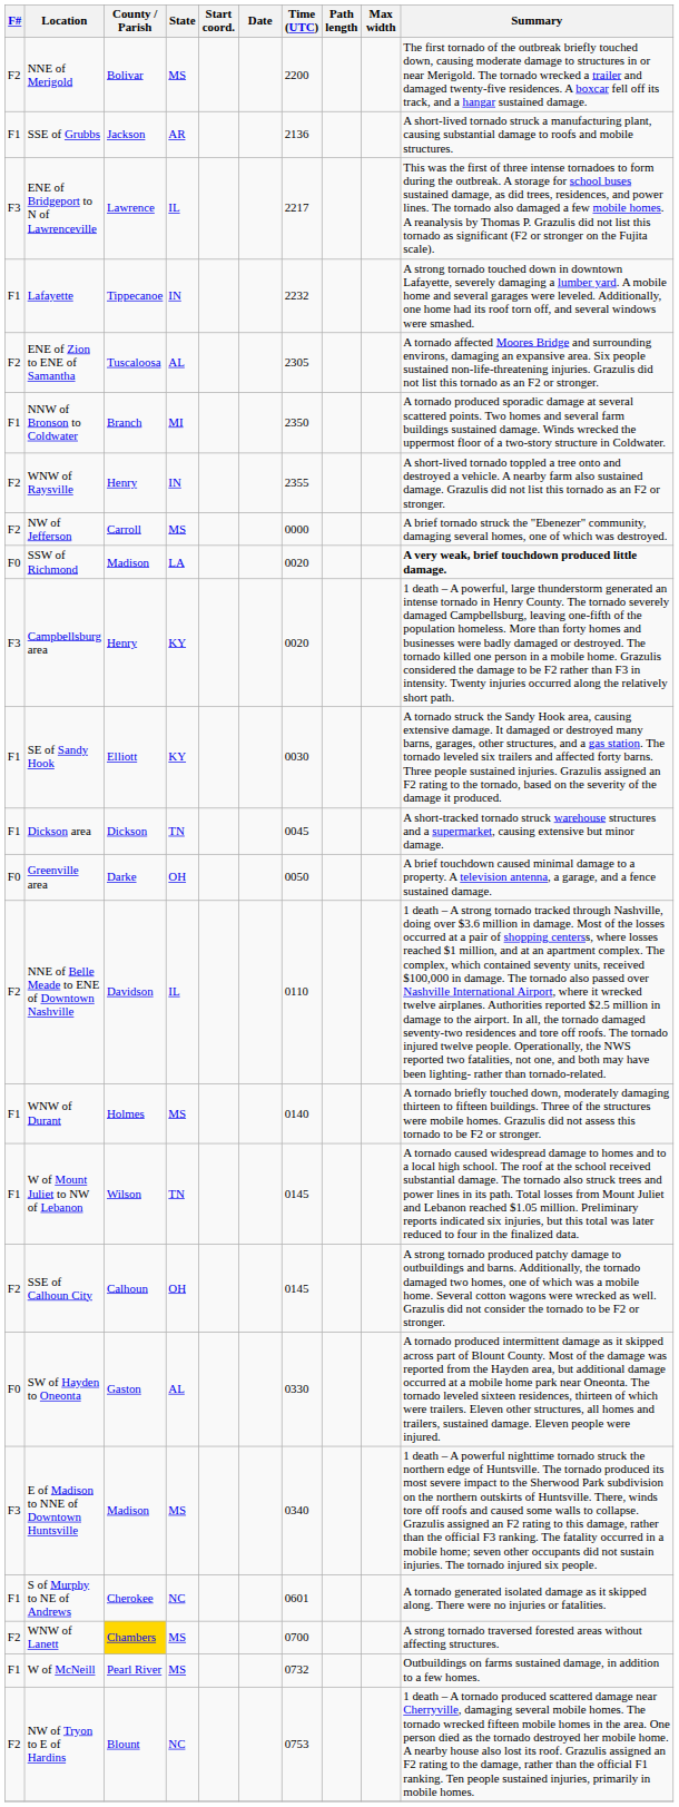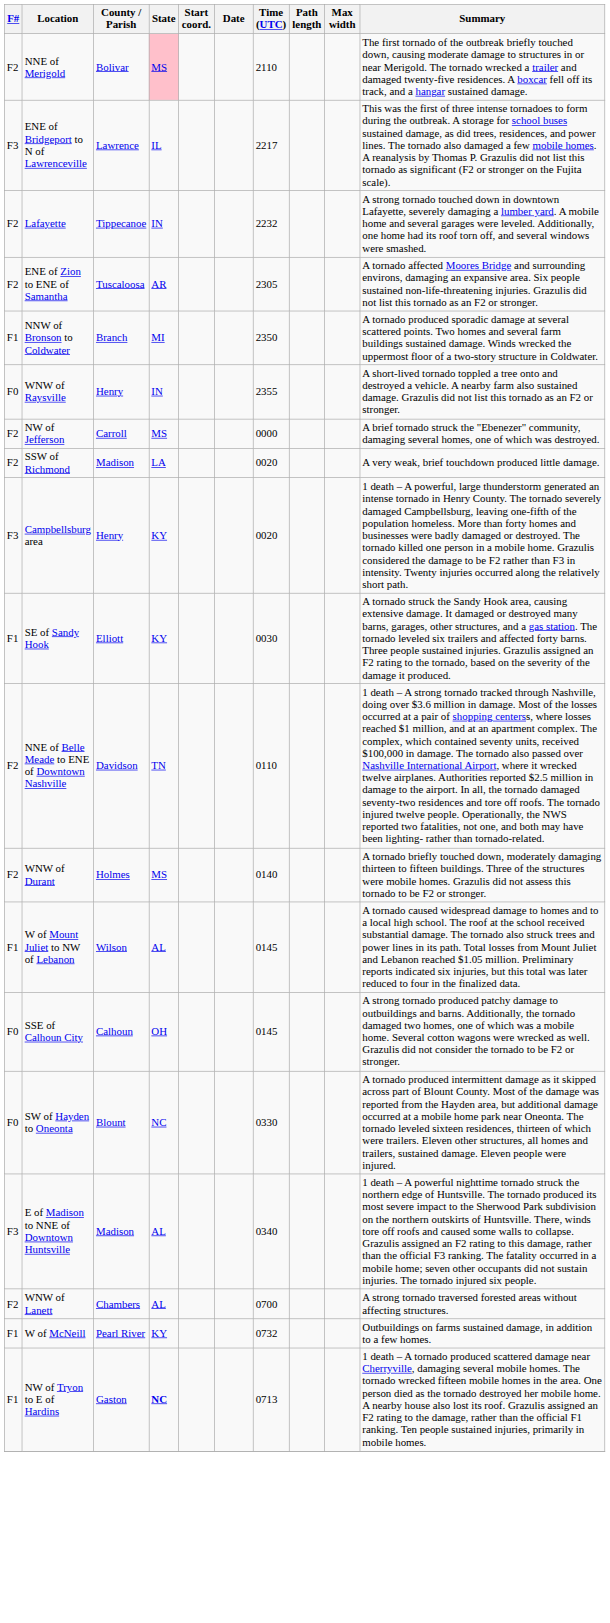NNE of Merigold | State: no background -> pink background
NNE of Merigold | Time (UTC): 2200 -> 2110
- row: F1 | SSE of Grubbs | Jackson | AR | 2136 | A short-lived tornado struck a manufacturing plant, causing substantial damage to roofs and mobile structures.
Lafayette | F#: F1 -> F2
ENE of Zion to ENE of Samantha | State: AL -> AR
WNW of Raysville | F#: F2 -> F0
SSW of Richmond | F#: F0 -> F2
SSW of Richmond | Summary: bold -> normal
- row: F1 | Dickson area | Dickson | TN | 0045 | A short-tracked tornado struck warehouse structures and a supermarket, causing extensive but minor damage.
- row: F0 | Greenville area | Darke | OH | 0050 | A brief touchdown caused minimal damage to a property. A television antenna, a garage, and a fence sustained damage.
NNE of Belle Meade to ENE of Downtown Nashville | State: IL -> TN
WNW of Durant | F#: F1 -> F2
W of Mount Juliet to NW of Lebanon | State: TN -> AL
SSE of Calhoun City | F#: F2 -> F0
SW of Hayden to Oneonta | County / Parish: Gaston -> Blount
SW of Hayden to Oneonta | State: AL -> NC
E of Madison to NNE of Downtown Huntsville | State: MS -> AL
- row: F1 | S of Murphy to NE of Andrews | Cherokee | NC | 0601 | A tornado generated isolated damage as it skipped along. There were no injuries or fatalities.
WNW of Lanett | County / Parish: gold background -> no background
WNW of Lanett | State: MS -> AL
W of McNeill | State: MS -> KY
NW of Tryon to E of Hardins | F#: F2 -> F1
NW of Tryon to E of Hardins | County / Parish: Blount -> Gaston
NW of Tryon to E of Hardins | State: normal -> bold
NW of Tryon to E of Hardins | Time (UTC): 0753 -> 0713
